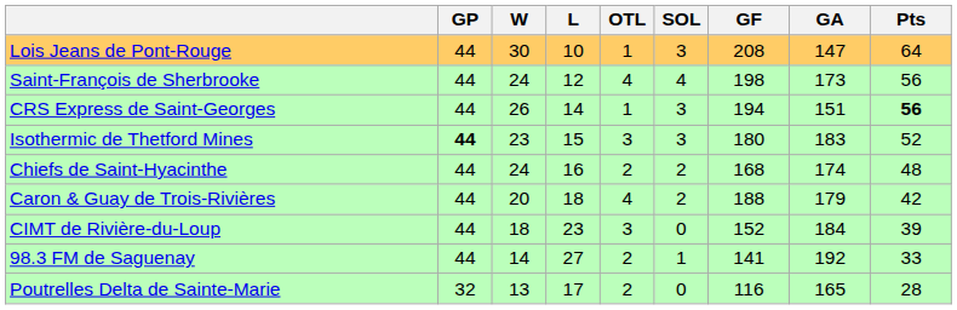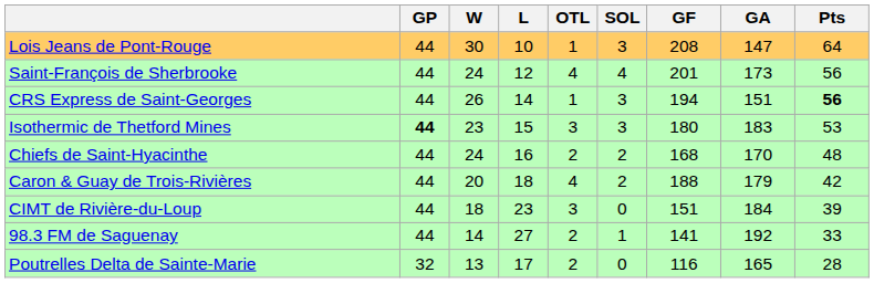Saint-François de Sherbrooke | GF: 198 -> 201
Isothermic de Thetford Mines | Pts: 52 -> 53
Chiefs de Saint-Hyacinthe | GA: 174 -> 170
CIMT de Rivière-du-Loup | GF: 152 -> 151
